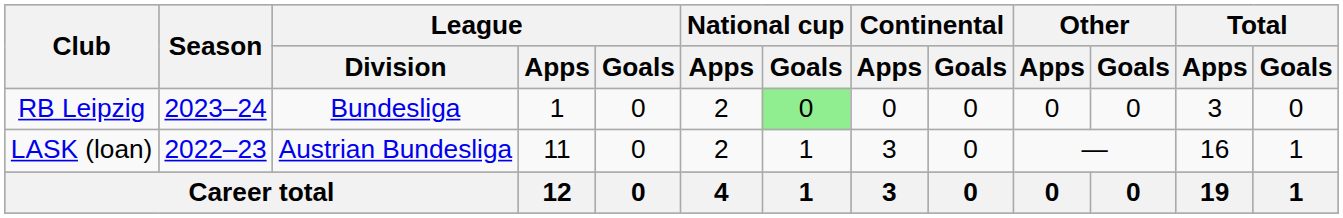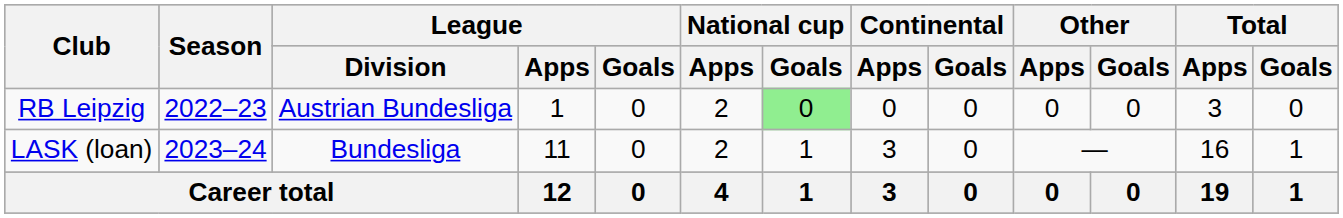RB Leipzig | Season: 2023–24 -> 2022–23
RB Leipzig | League / Division: Bundesliga -> Austrian Bundesliga
LASK (loan) | Season: 2022–23 -> 2023–24
LASK (loan) | League / Division: Austrian Bundesliga -> Bundesliga
